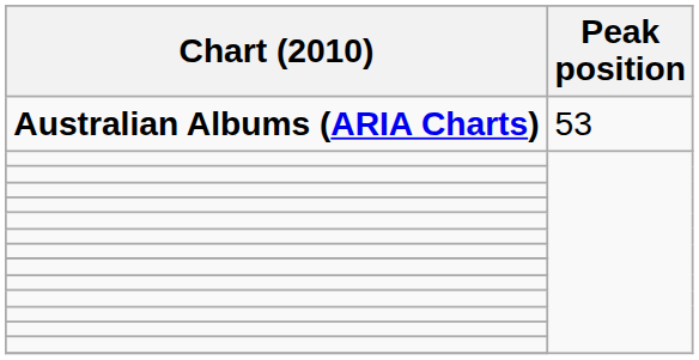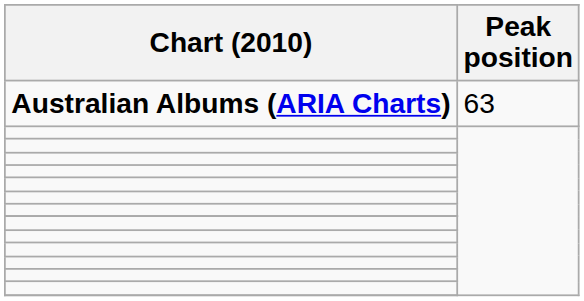row 2 | Peak position: 53 -> 63
